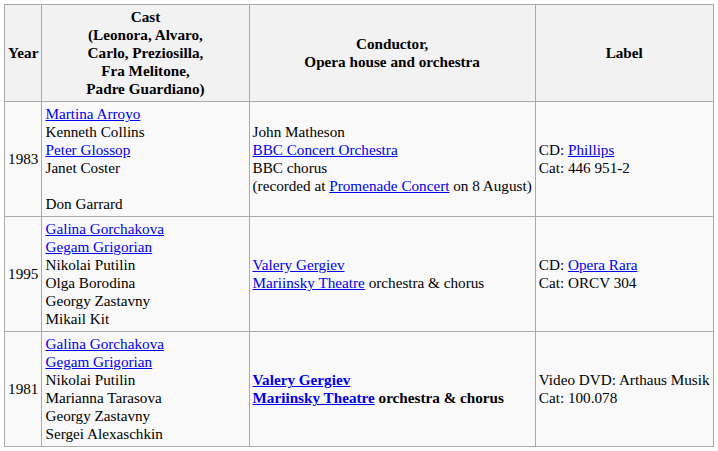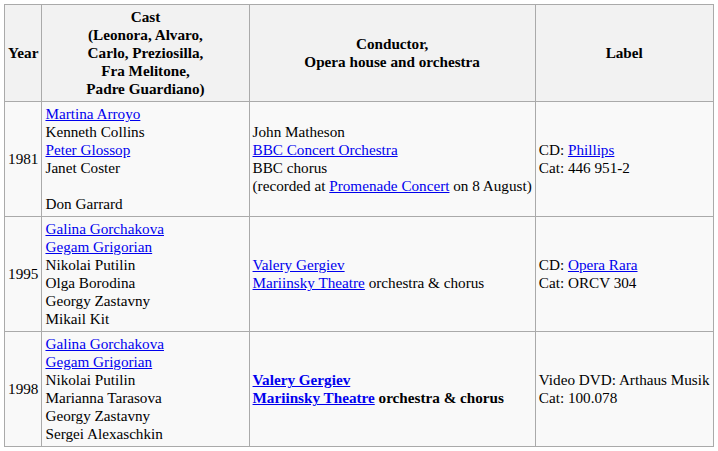row 2 | Year: 1983 -> 1981
row 4 | Year: 1981 -> 1998
